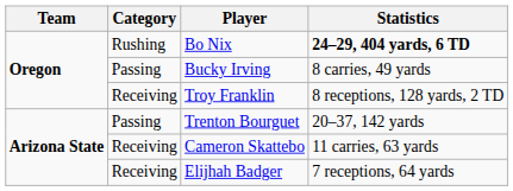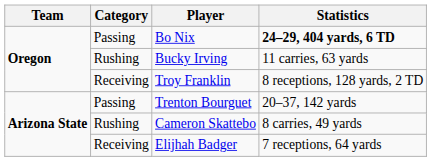Bo Nix | Category: Rushing -> Passing
Bucky Irving | Category: Passing -> Rushing
Bucky Irving | Statistics: 8 carries, 49 yards -> 11 carries, 63 yards
Cameron Skattebo | Category: Receiving -> Rushing
Cameron Skattebo | Statistics: 11 carries, 63 yards -> 8 carries, 49 yards
